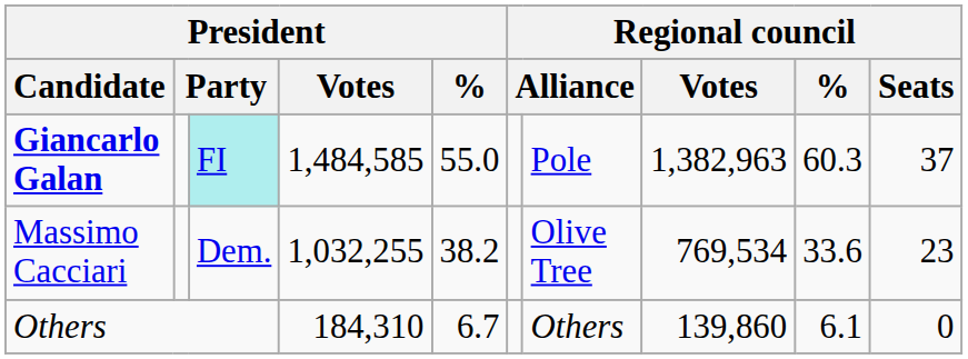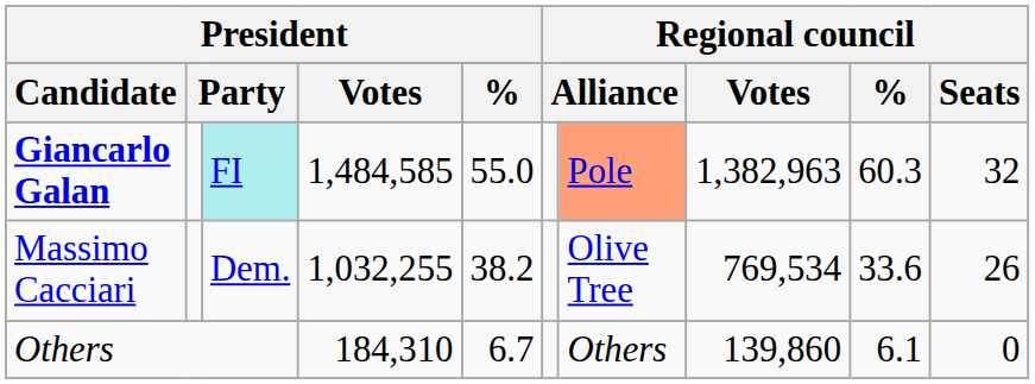Giancarlo Galan | column 7: no background -> lightsalmon background
Giancarlo Galan | Regional council / Seats: 37 -> 32
Massimo Cacciari | Regional council / Seats: 23 -> 26
